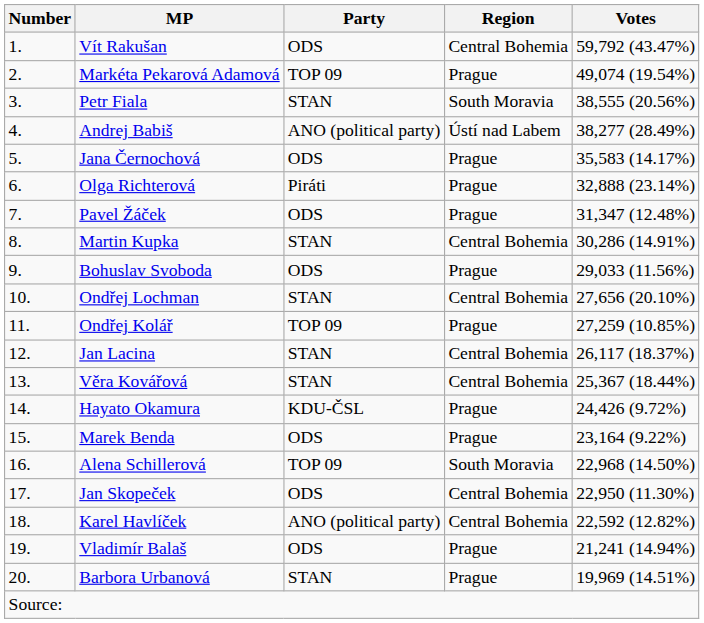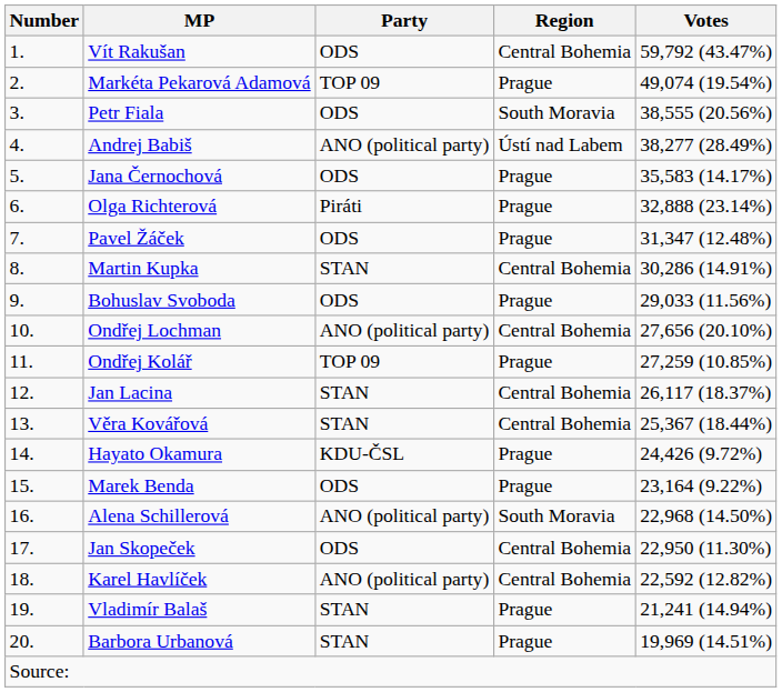Petr Fiala | Party: STAN -> ODS
Ondřej Lochman | Party: STAN -> ANO (political party)
Alena Schillerová | Party: TOP 09 -> ANO (political party)
Vladimír Balaš | Party: ODS -> STAN
